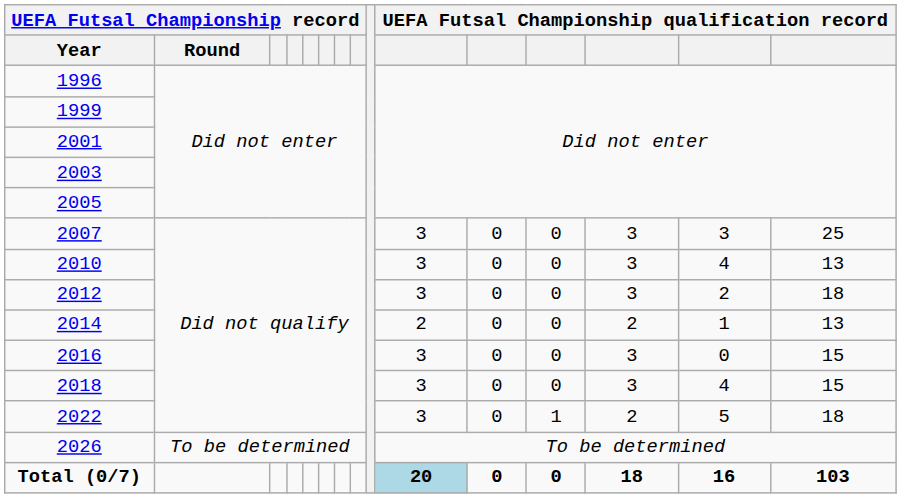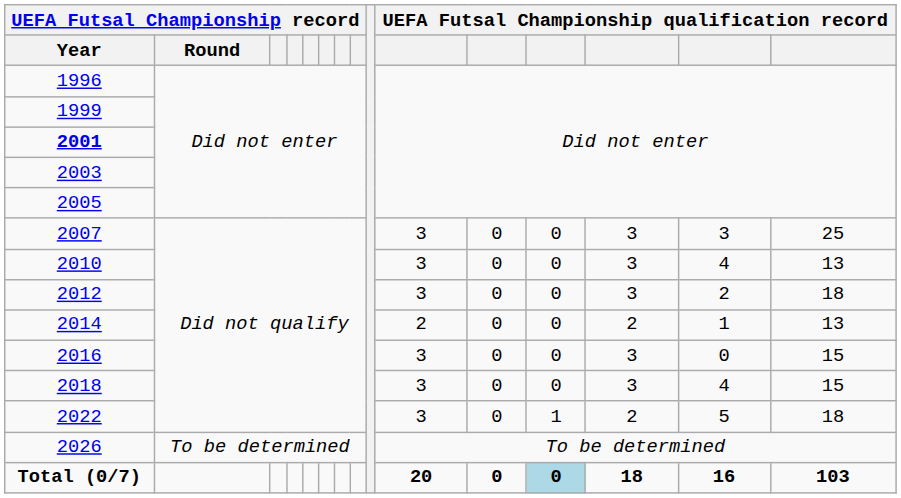2001 | UEFA Futsal Championship record / Year: normal -> bold
Total (0/7) | column 10: lightblue background -> no background
Total (0/7) | column 12: no background -> lightblue background
